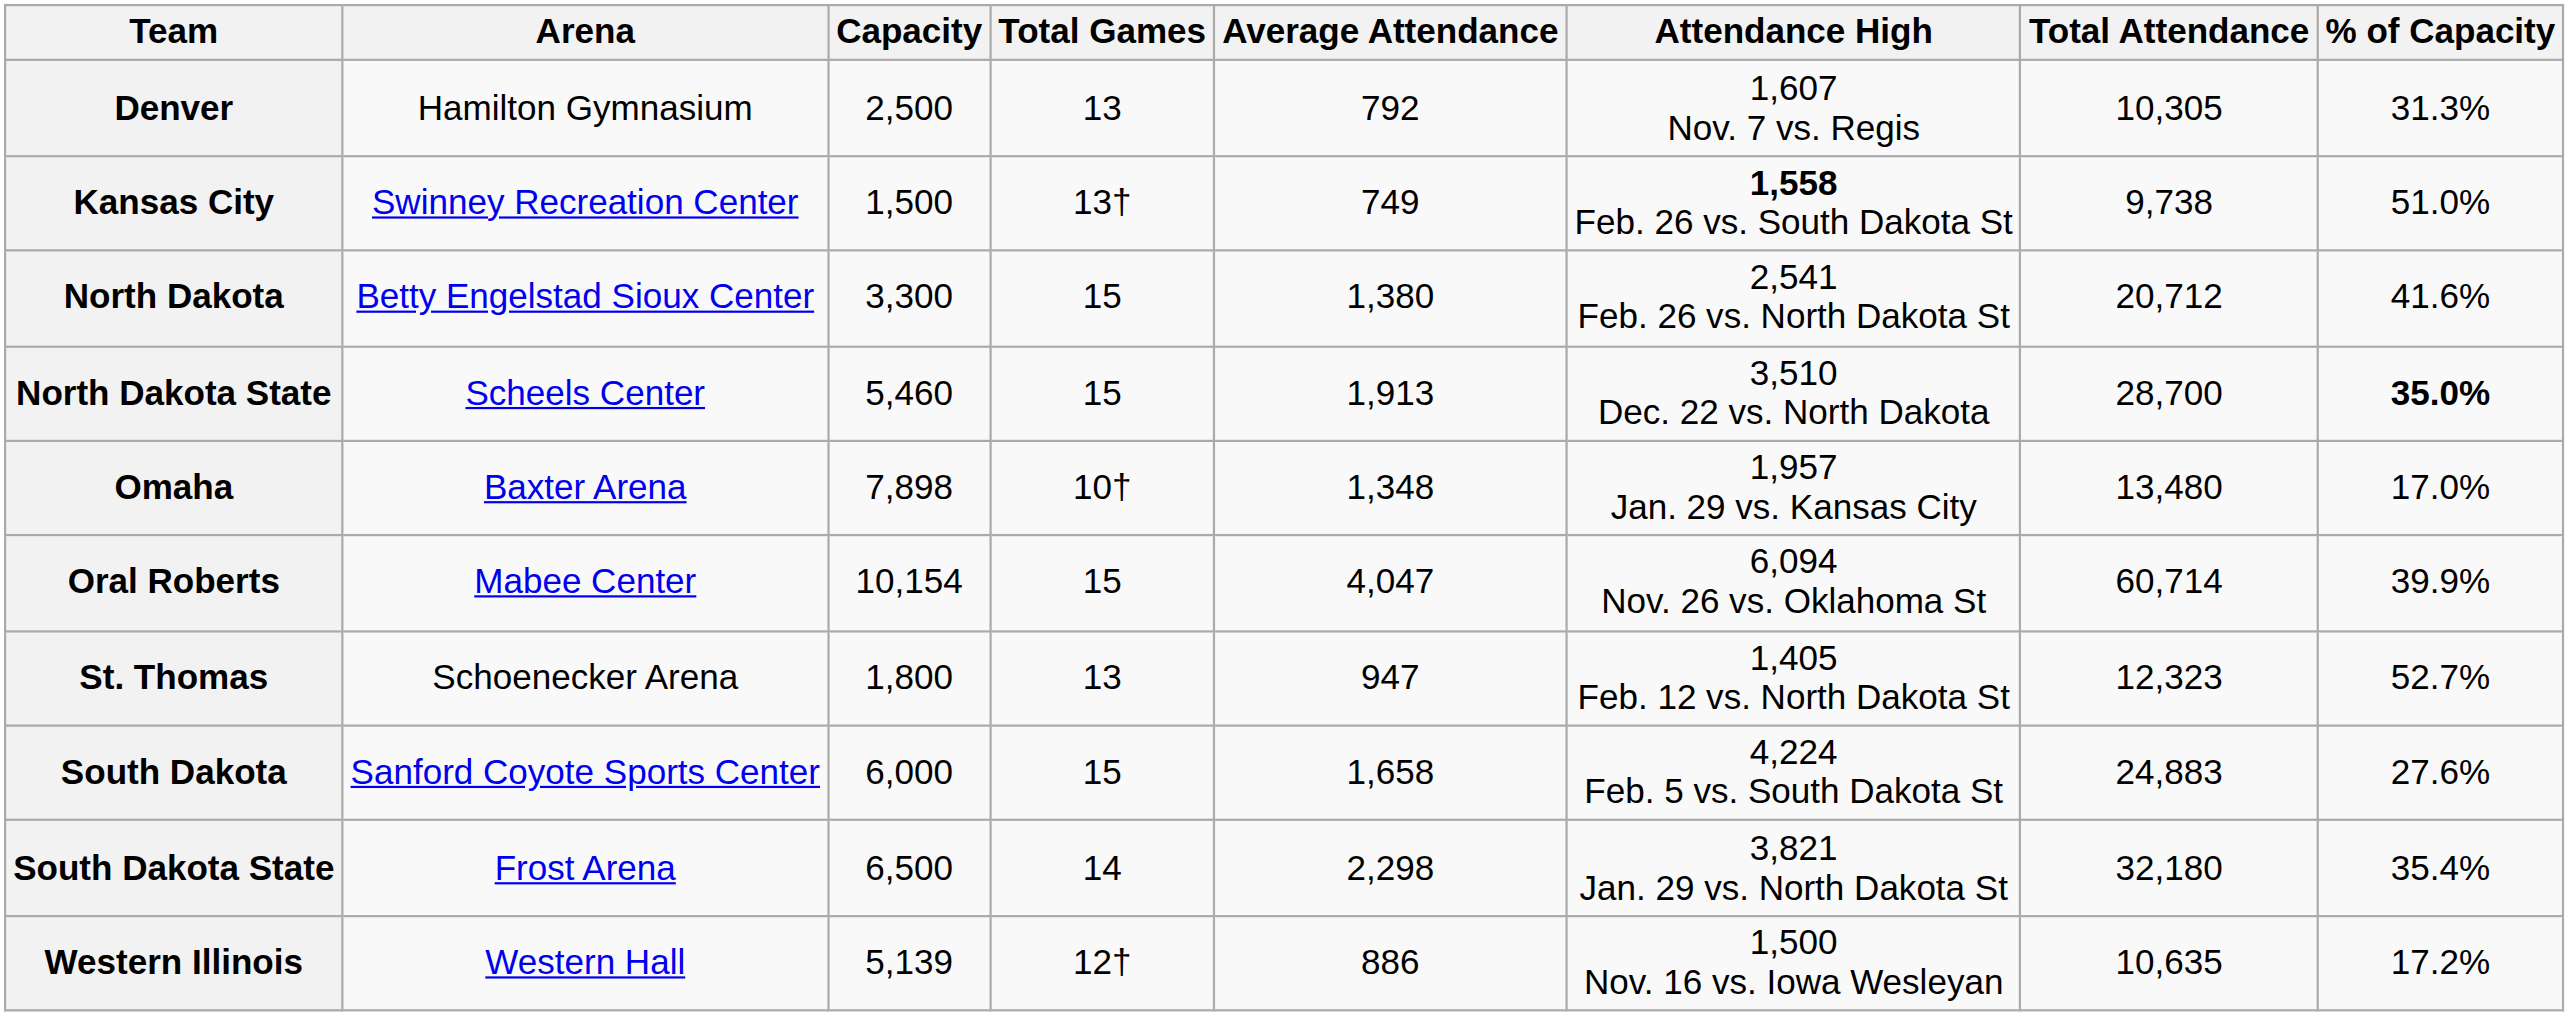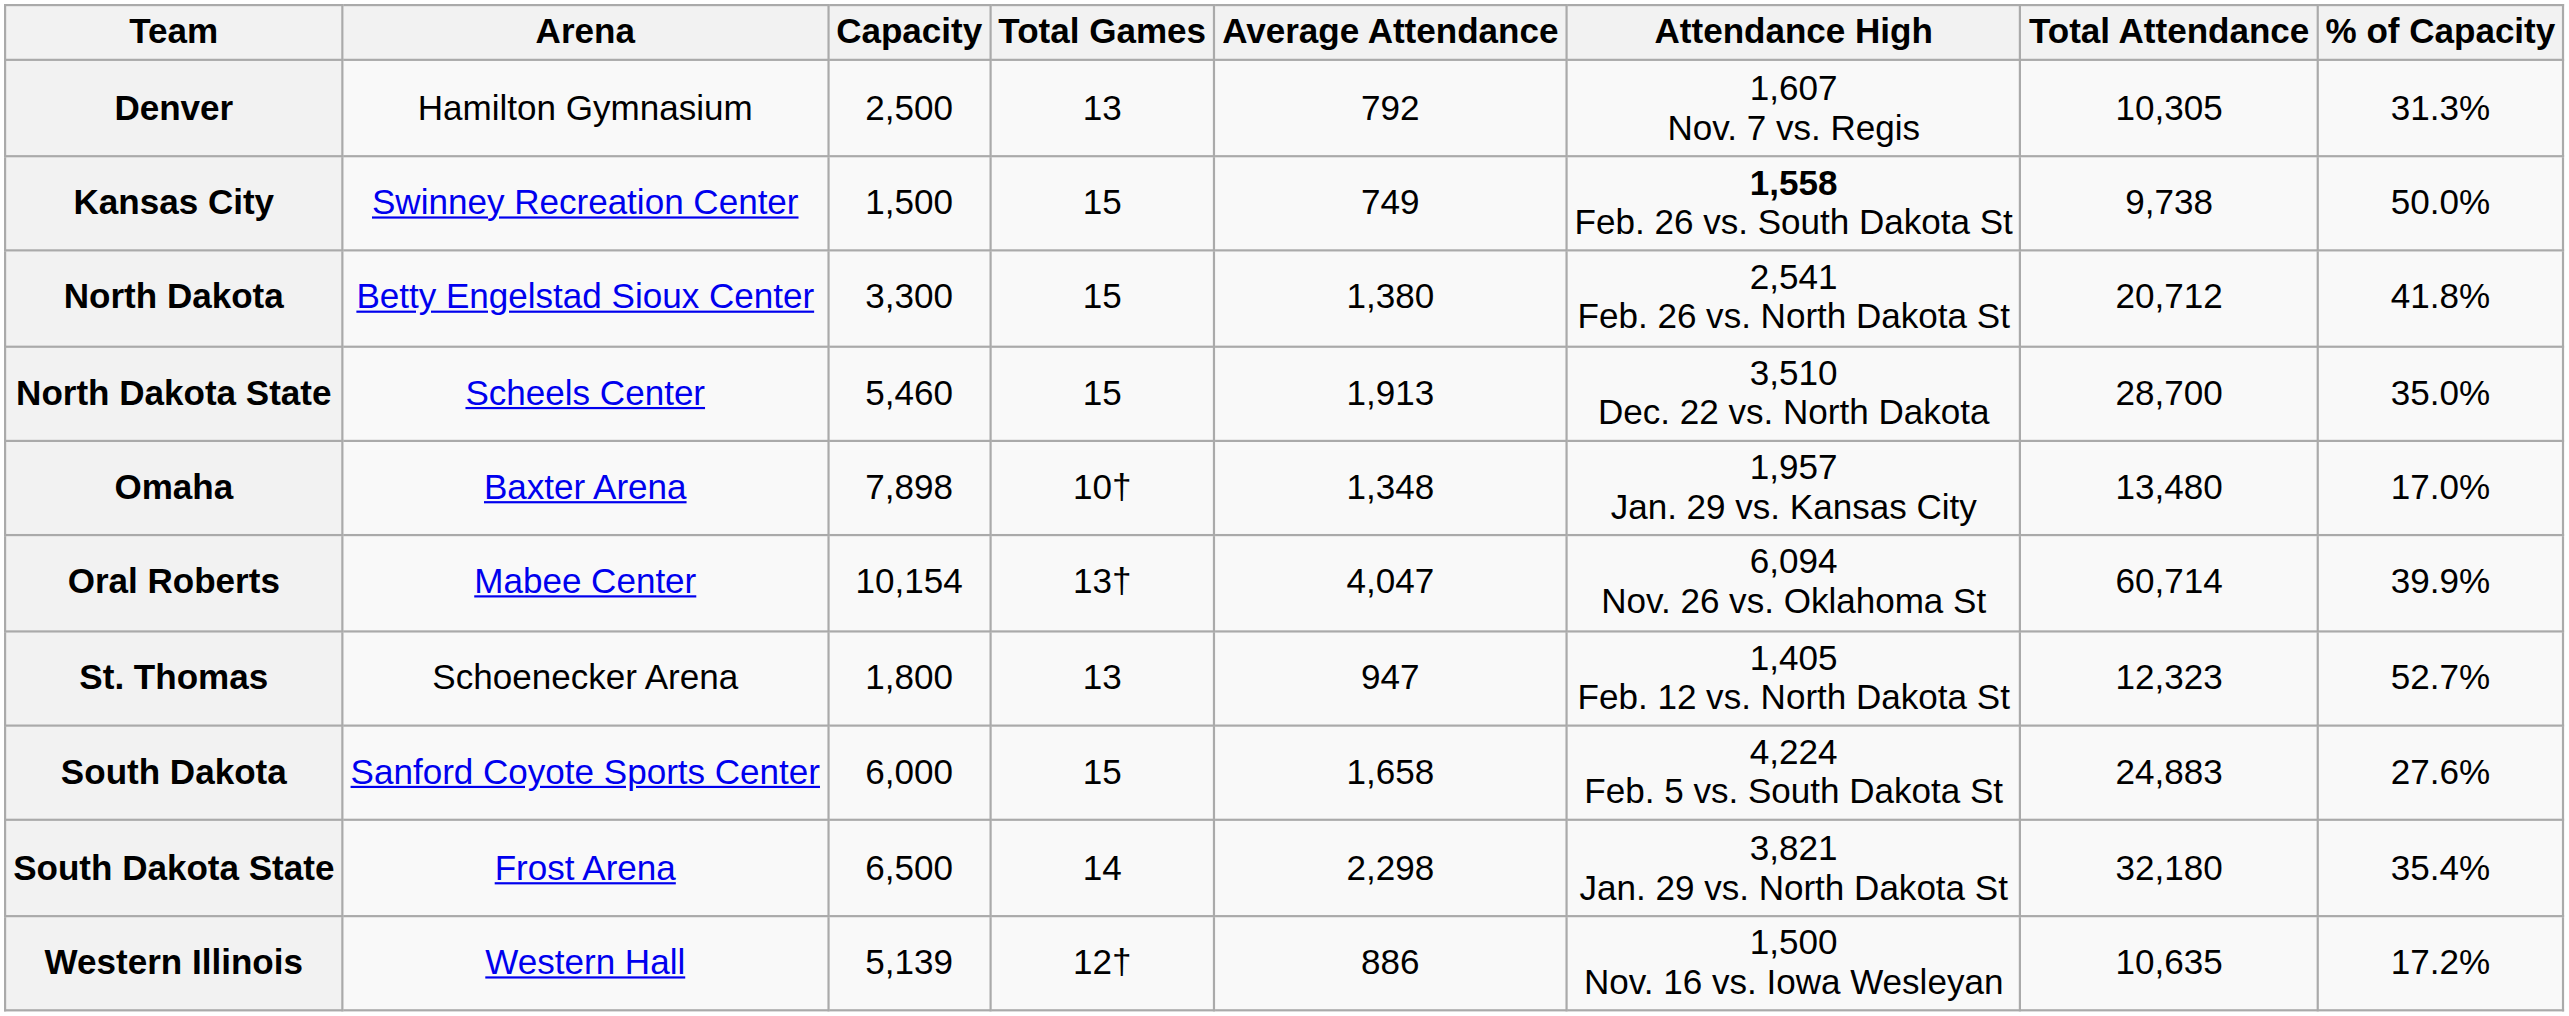Kansas City | Total Games: 13† -> 15
Kansas City | % of Capacity: 51.0% -> 50.0%
North Dakota | % of Capacity: 41.6% -> 41.8%
North Dakota State | % of Capacity: bold -> normal
Oral Roberts | Total Games: 15 -> 13†
